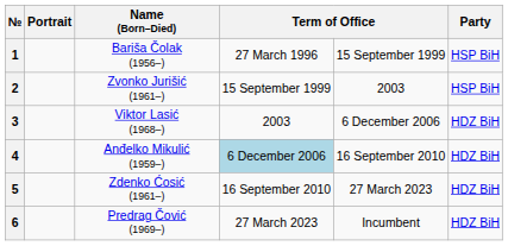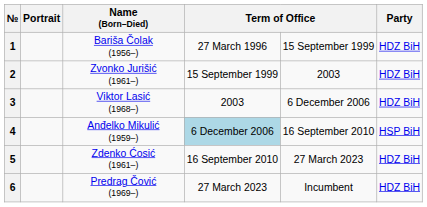1 | Party: HSP BiH -> HDZ BiH
2 | Party: HSP BiH -> HDZ BiH
4 | Party: HDZ BiH -> HSP BiH
